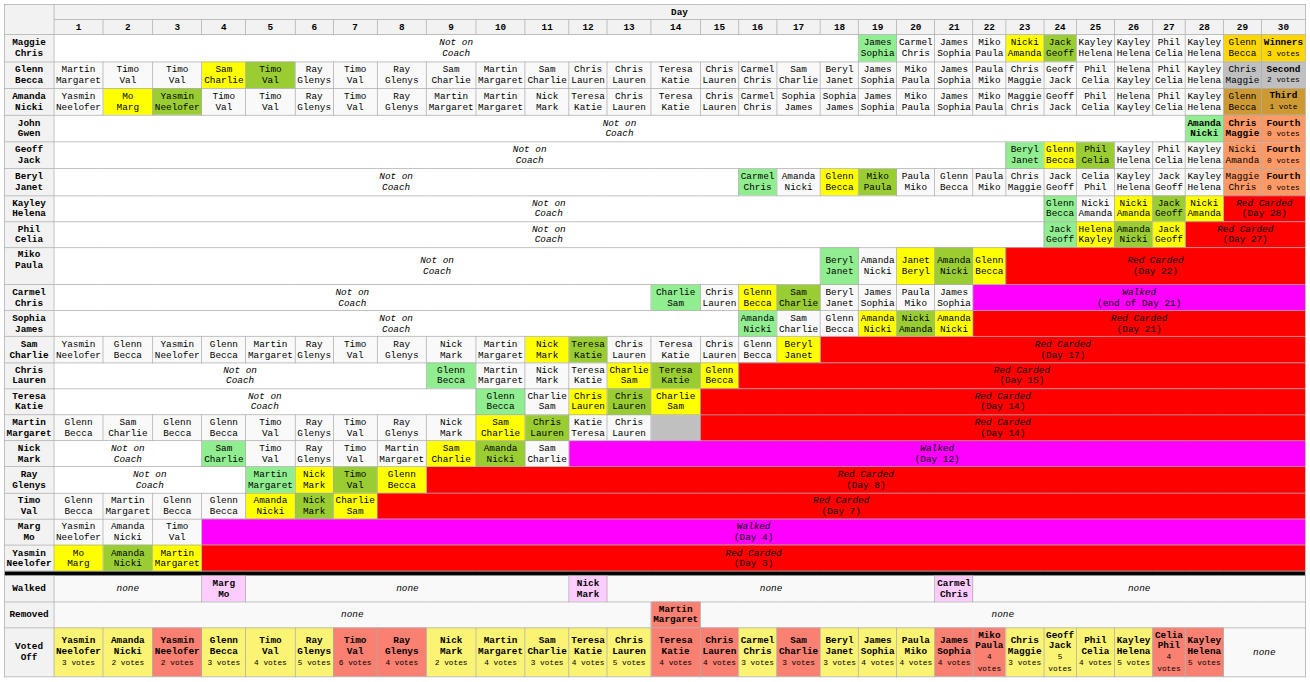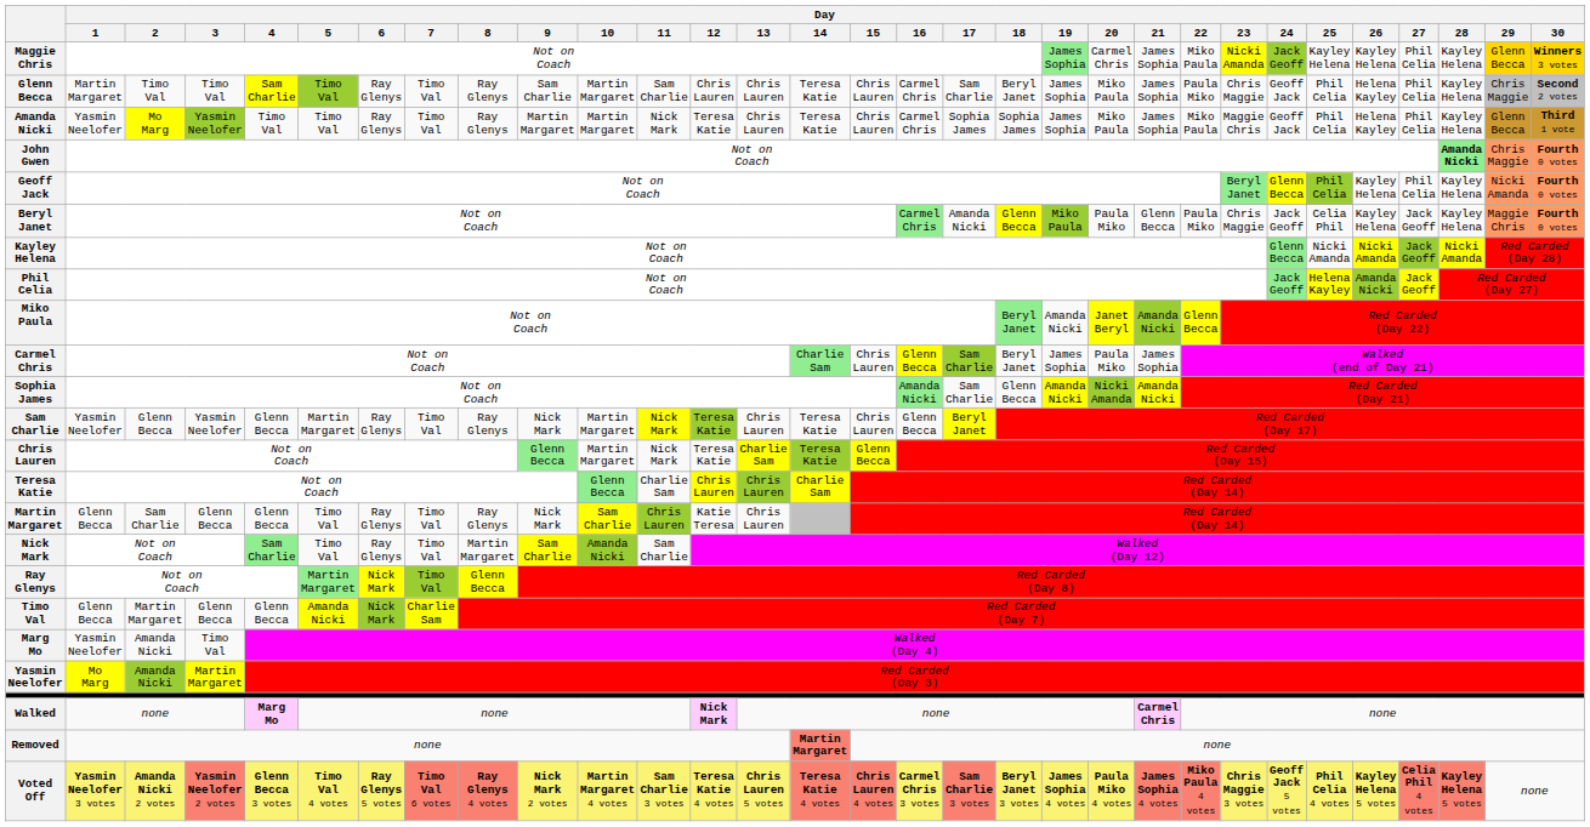John Gwen | Day / 29: bold -> normal
